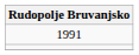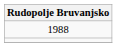row 2 | column 1: 1991 -> 1988
